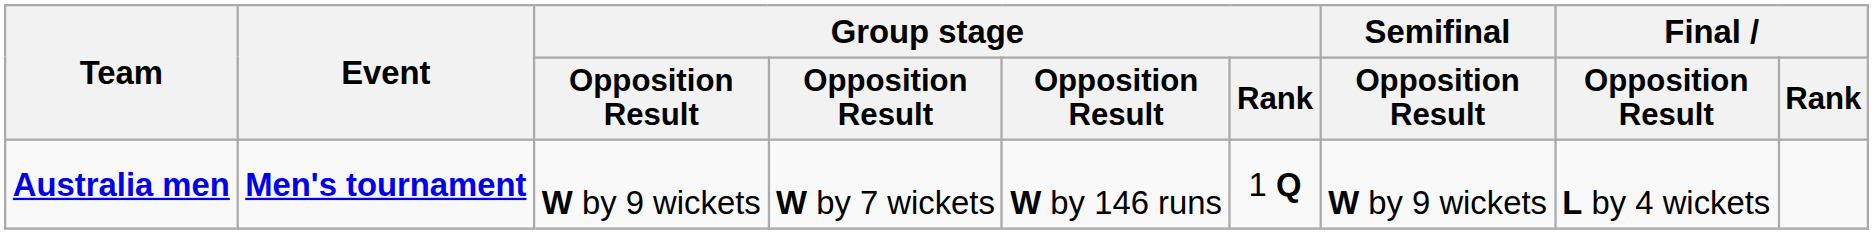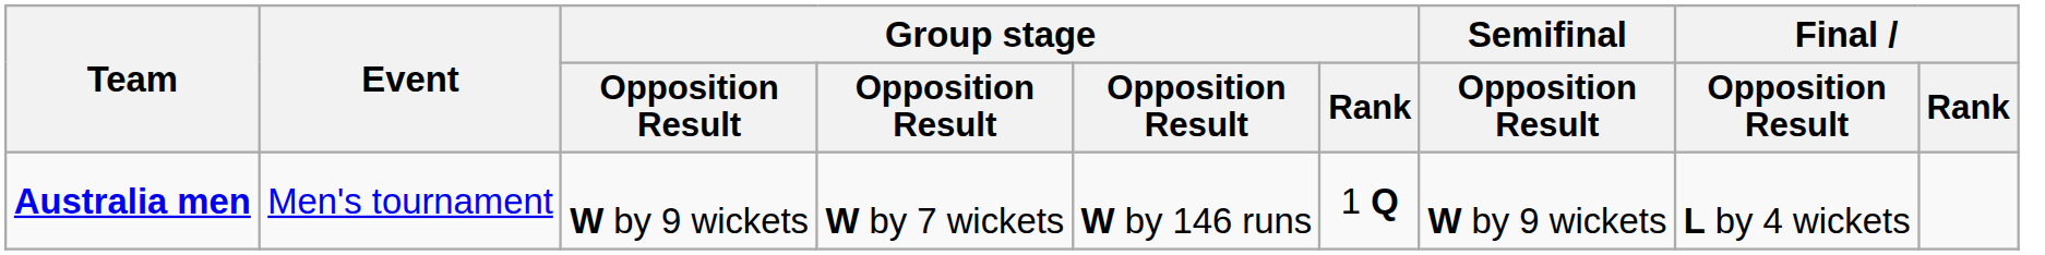Australia men | Event: bold -> normal
